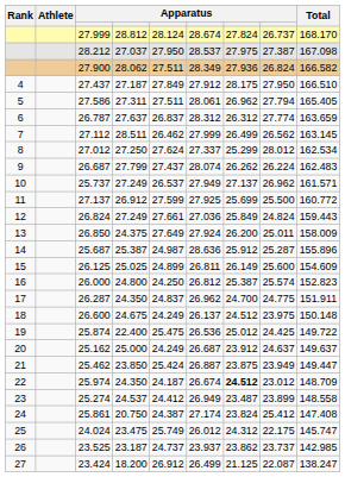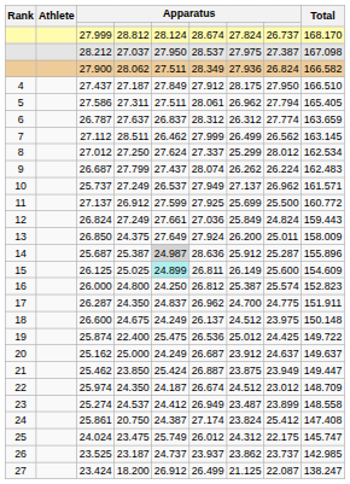25.687 | column 5: no background -> lightgrey background
26.125 | column 5: no background -> paleturquoise background
25.974 | column 7: bold -> normal
